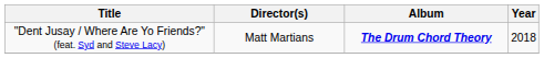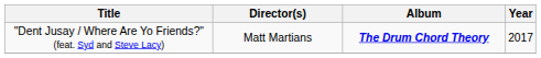row 2 | Year: 2018 -> 2017
